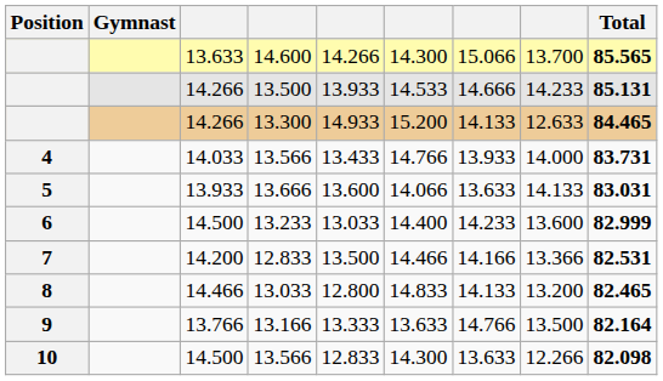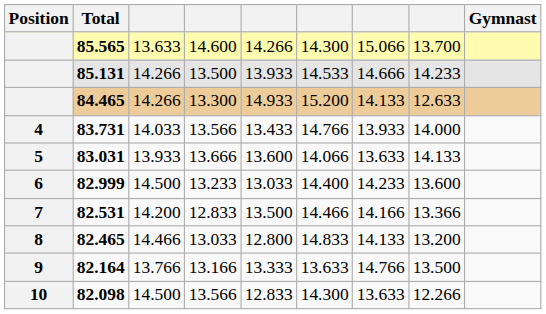columns swapped: Gymnast <-> Total
